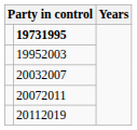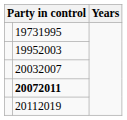19731995 | column 2: bold -> normal
20072011 | column 2: normal -> bold
